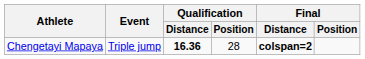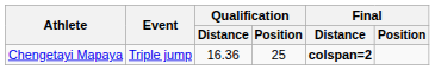Chengetayi Mapaya | Qualification / Distance: bold -> normal
Chengetayi Mapaya | Qualification / Position: 28 -> 25
